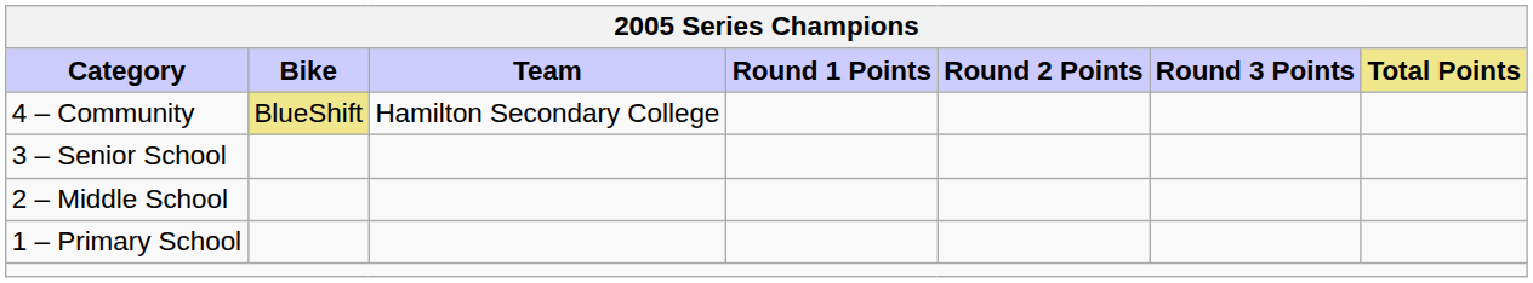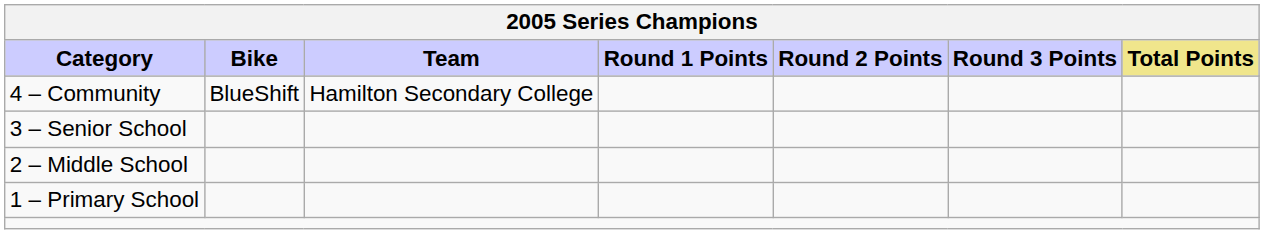4 – Community | Bike: khaki background -> no background
